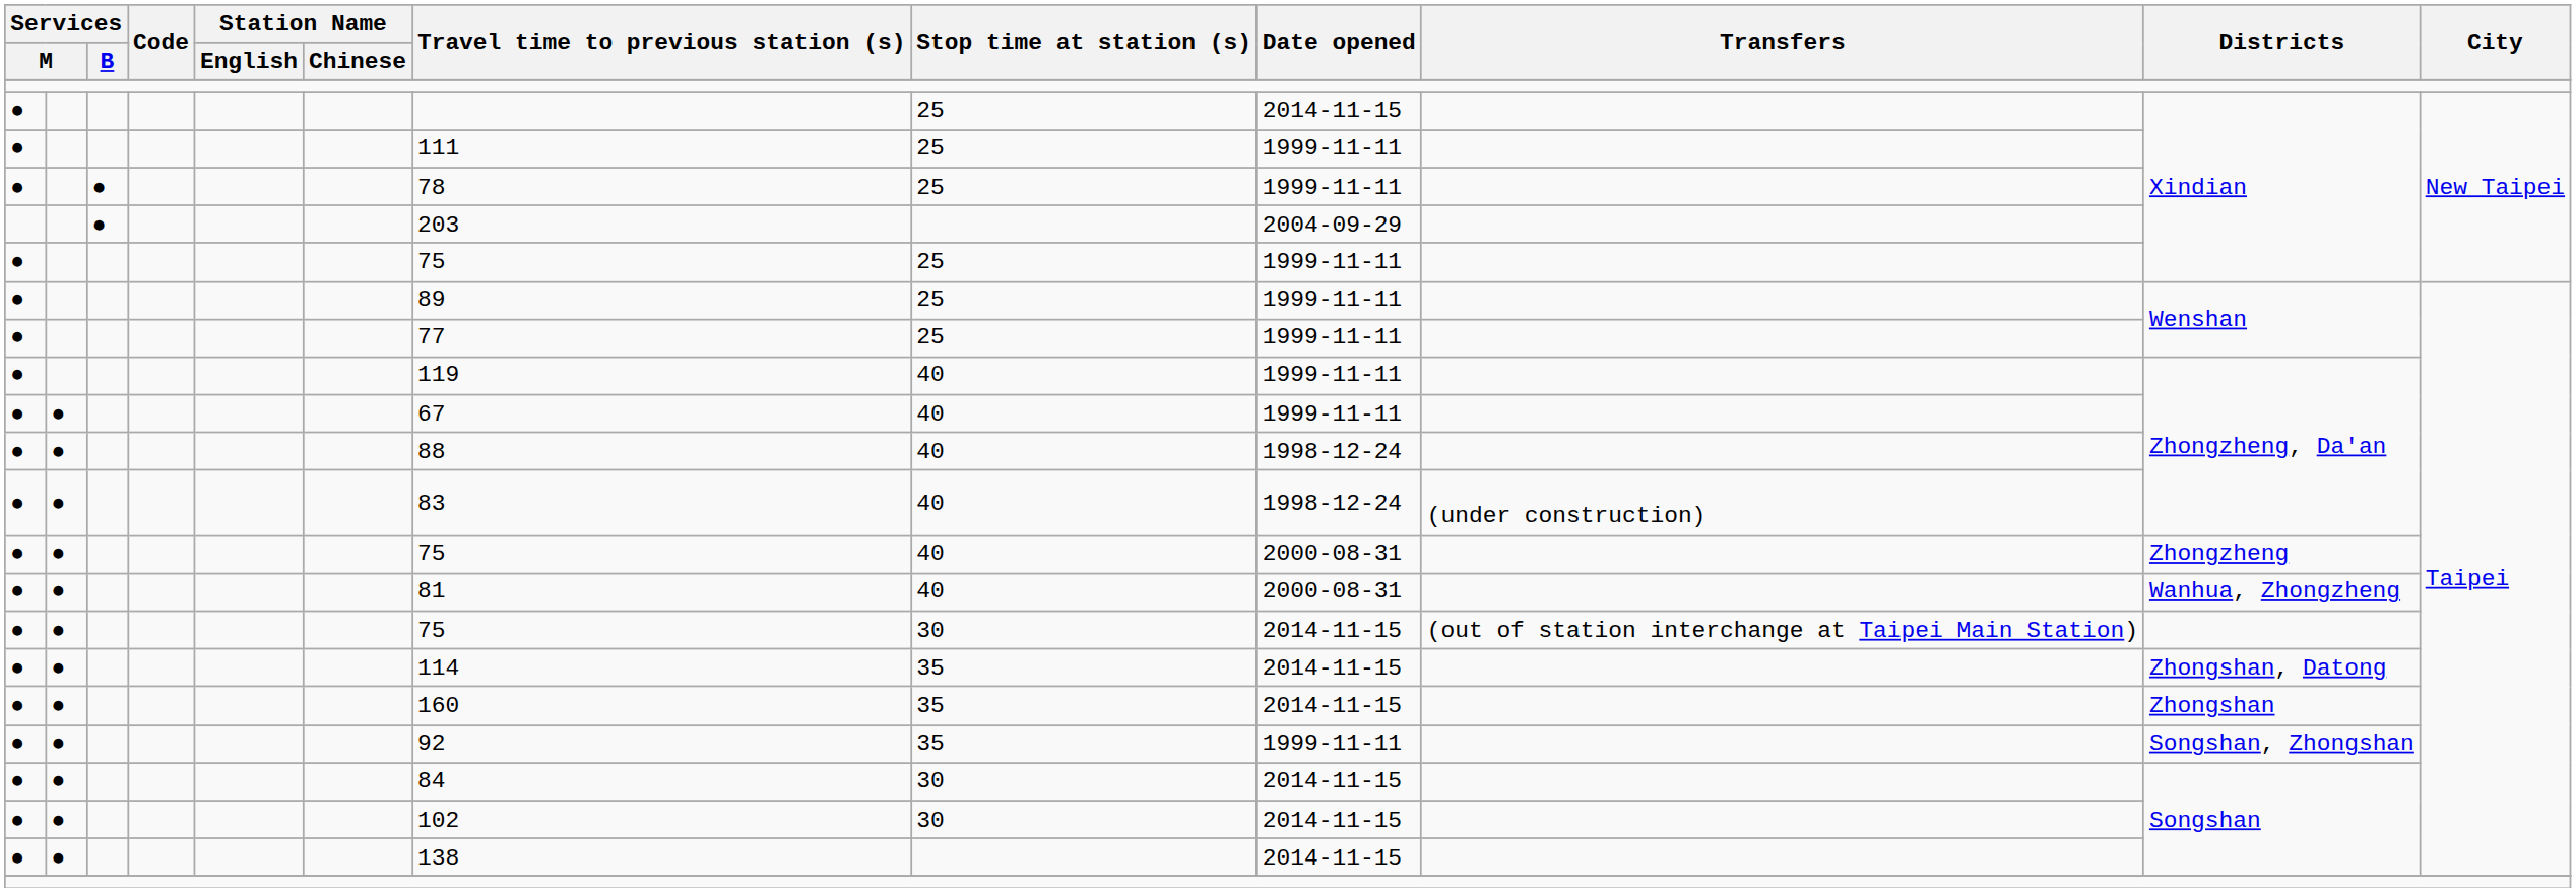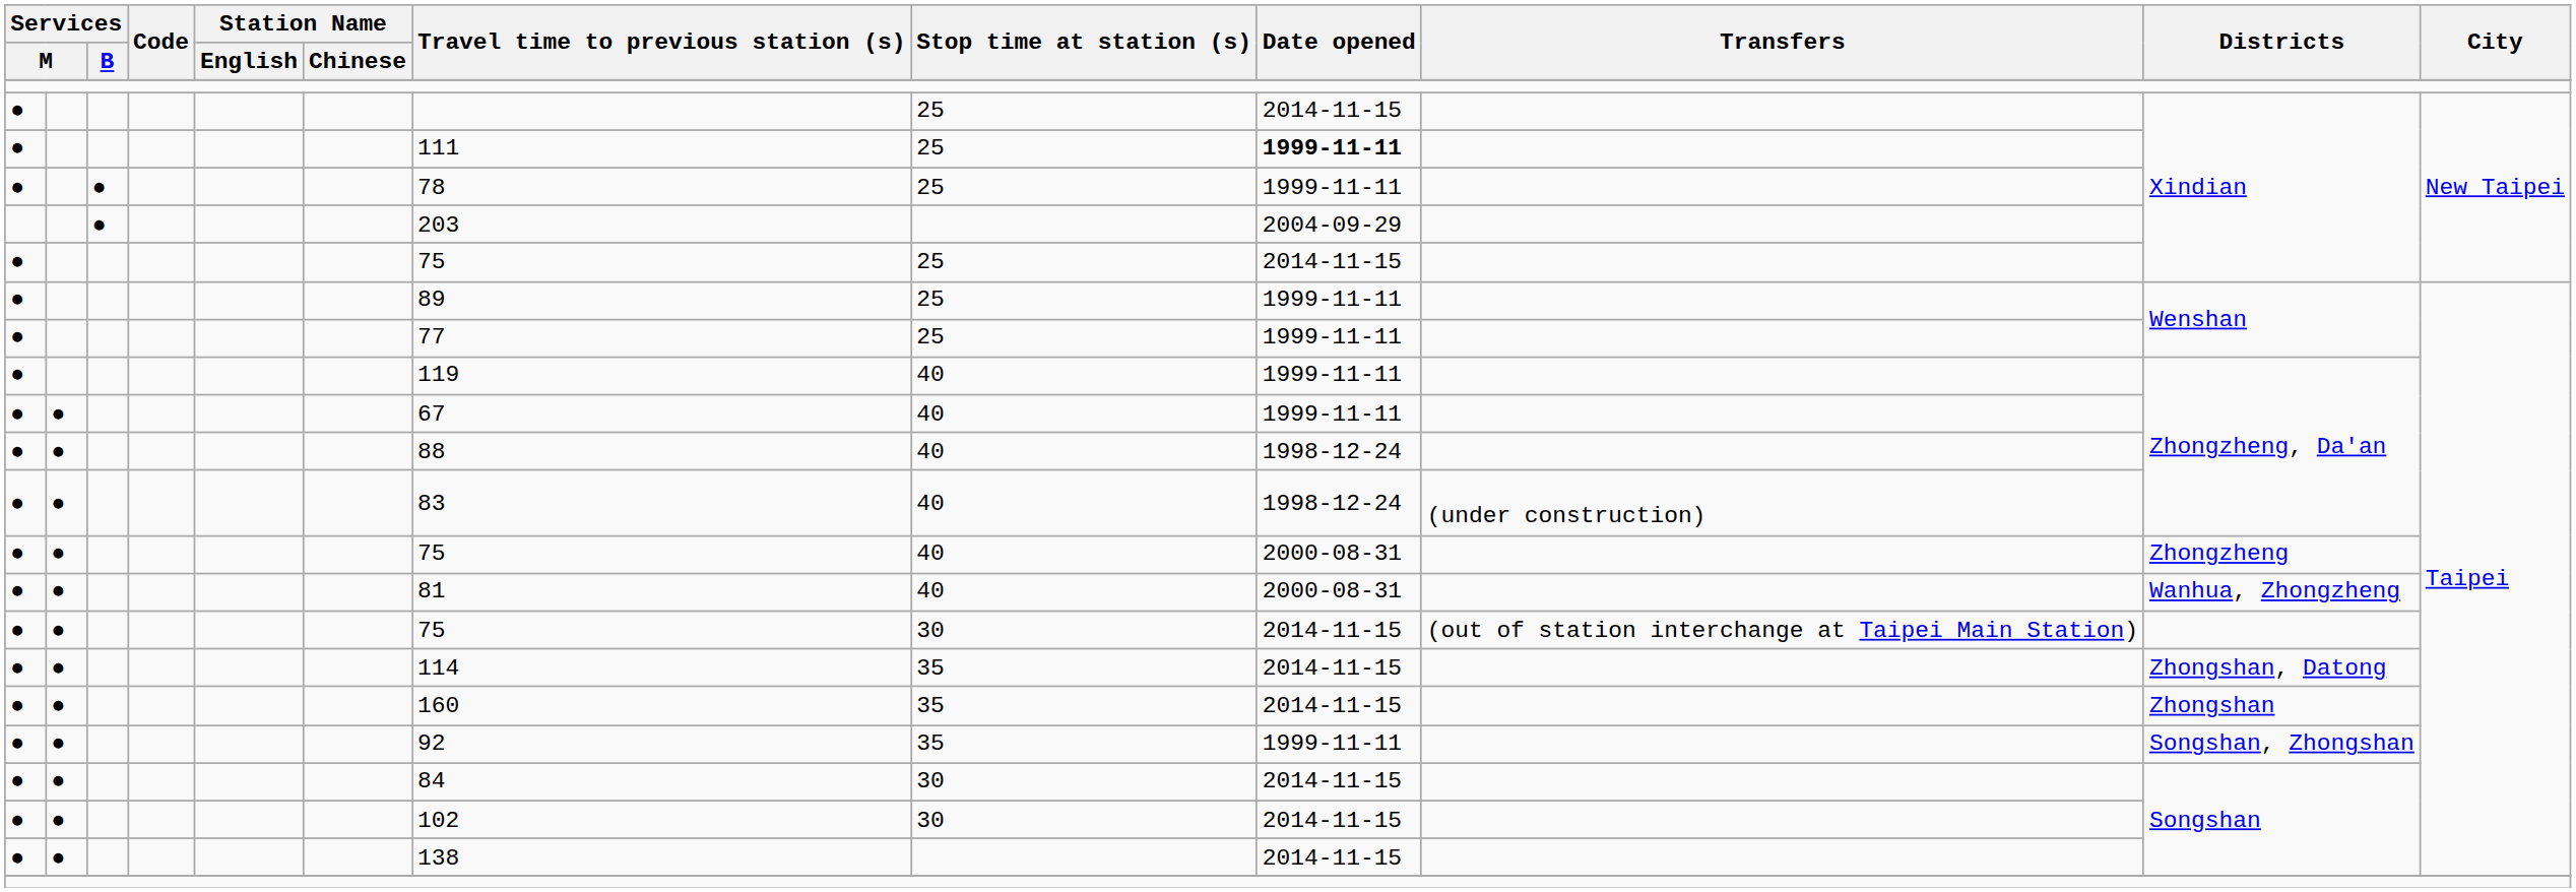row 5 | Date opened: normal -> bold
row 8 | Date opened: 1999-11-11 -> 2014-11-15
